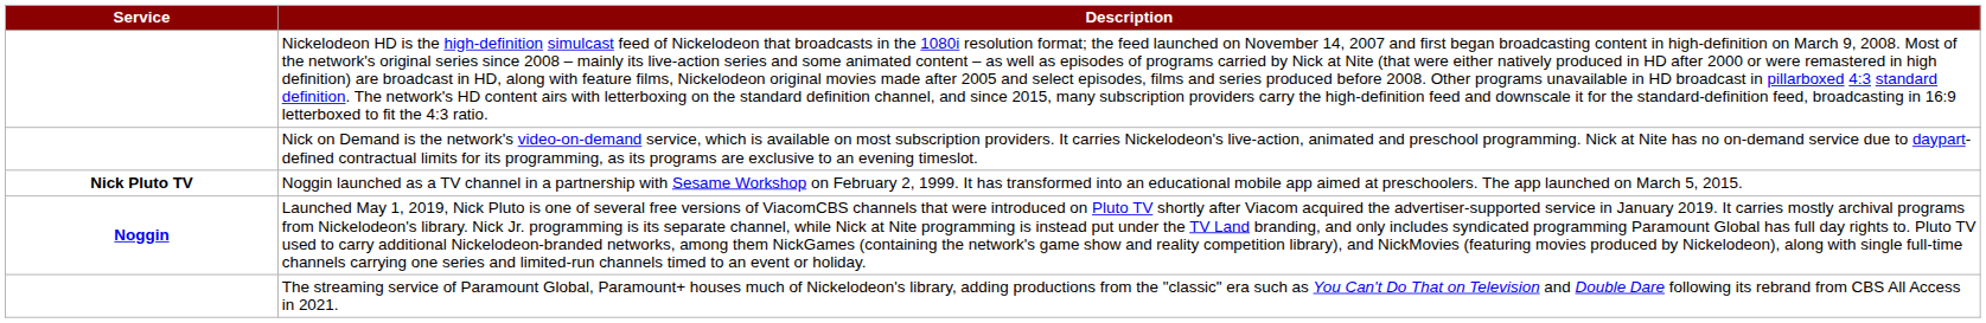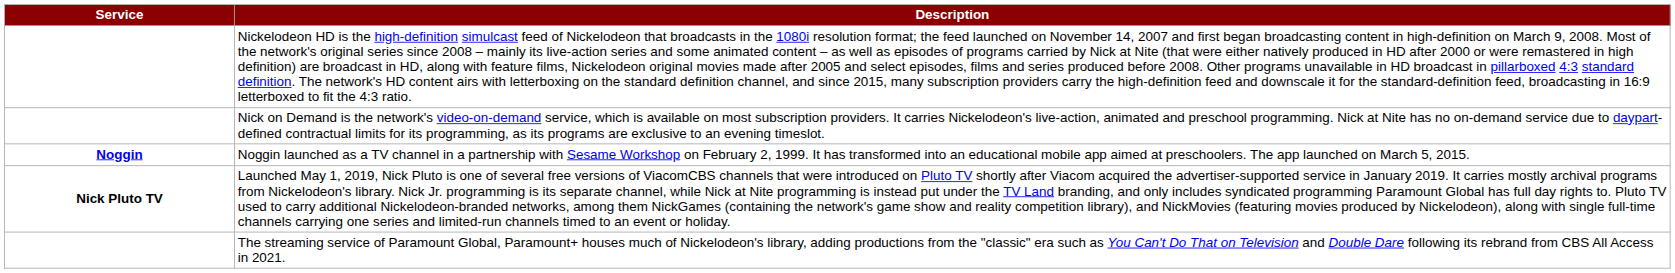row 4 | Service: Nick Pluto TV -> Noggin
row 5 | Service: Noggin -> Nick Pluto TV
